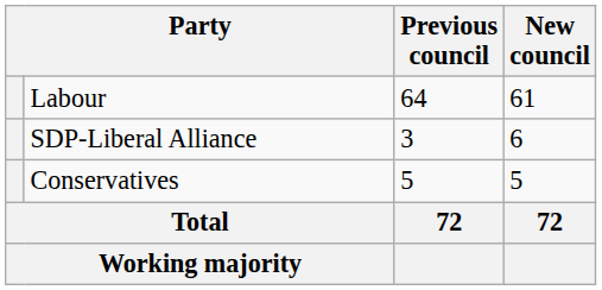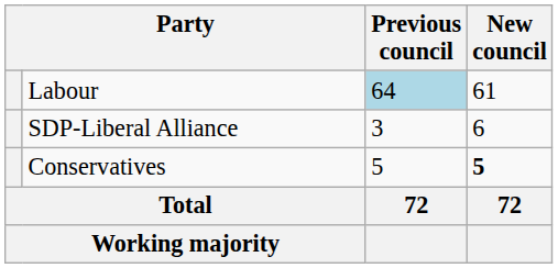Labour | Previous council: no background -> lightblue background
Conservatives | New council: normal -> bold
